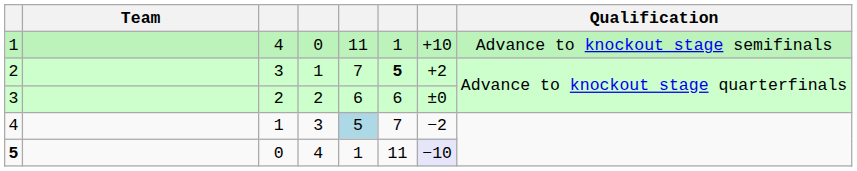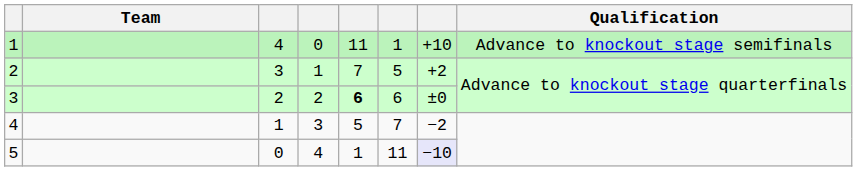row 3 | column 6: bold -> normal
row 4 | column 5: normal -> bold
row 5 | column 5: lightblue background -> no background
row 6 | column 1: bold -> normal
